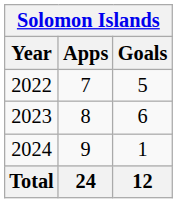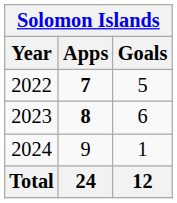2022 | Apps: normal -> bold
2023 | Apps: normal -> bold
